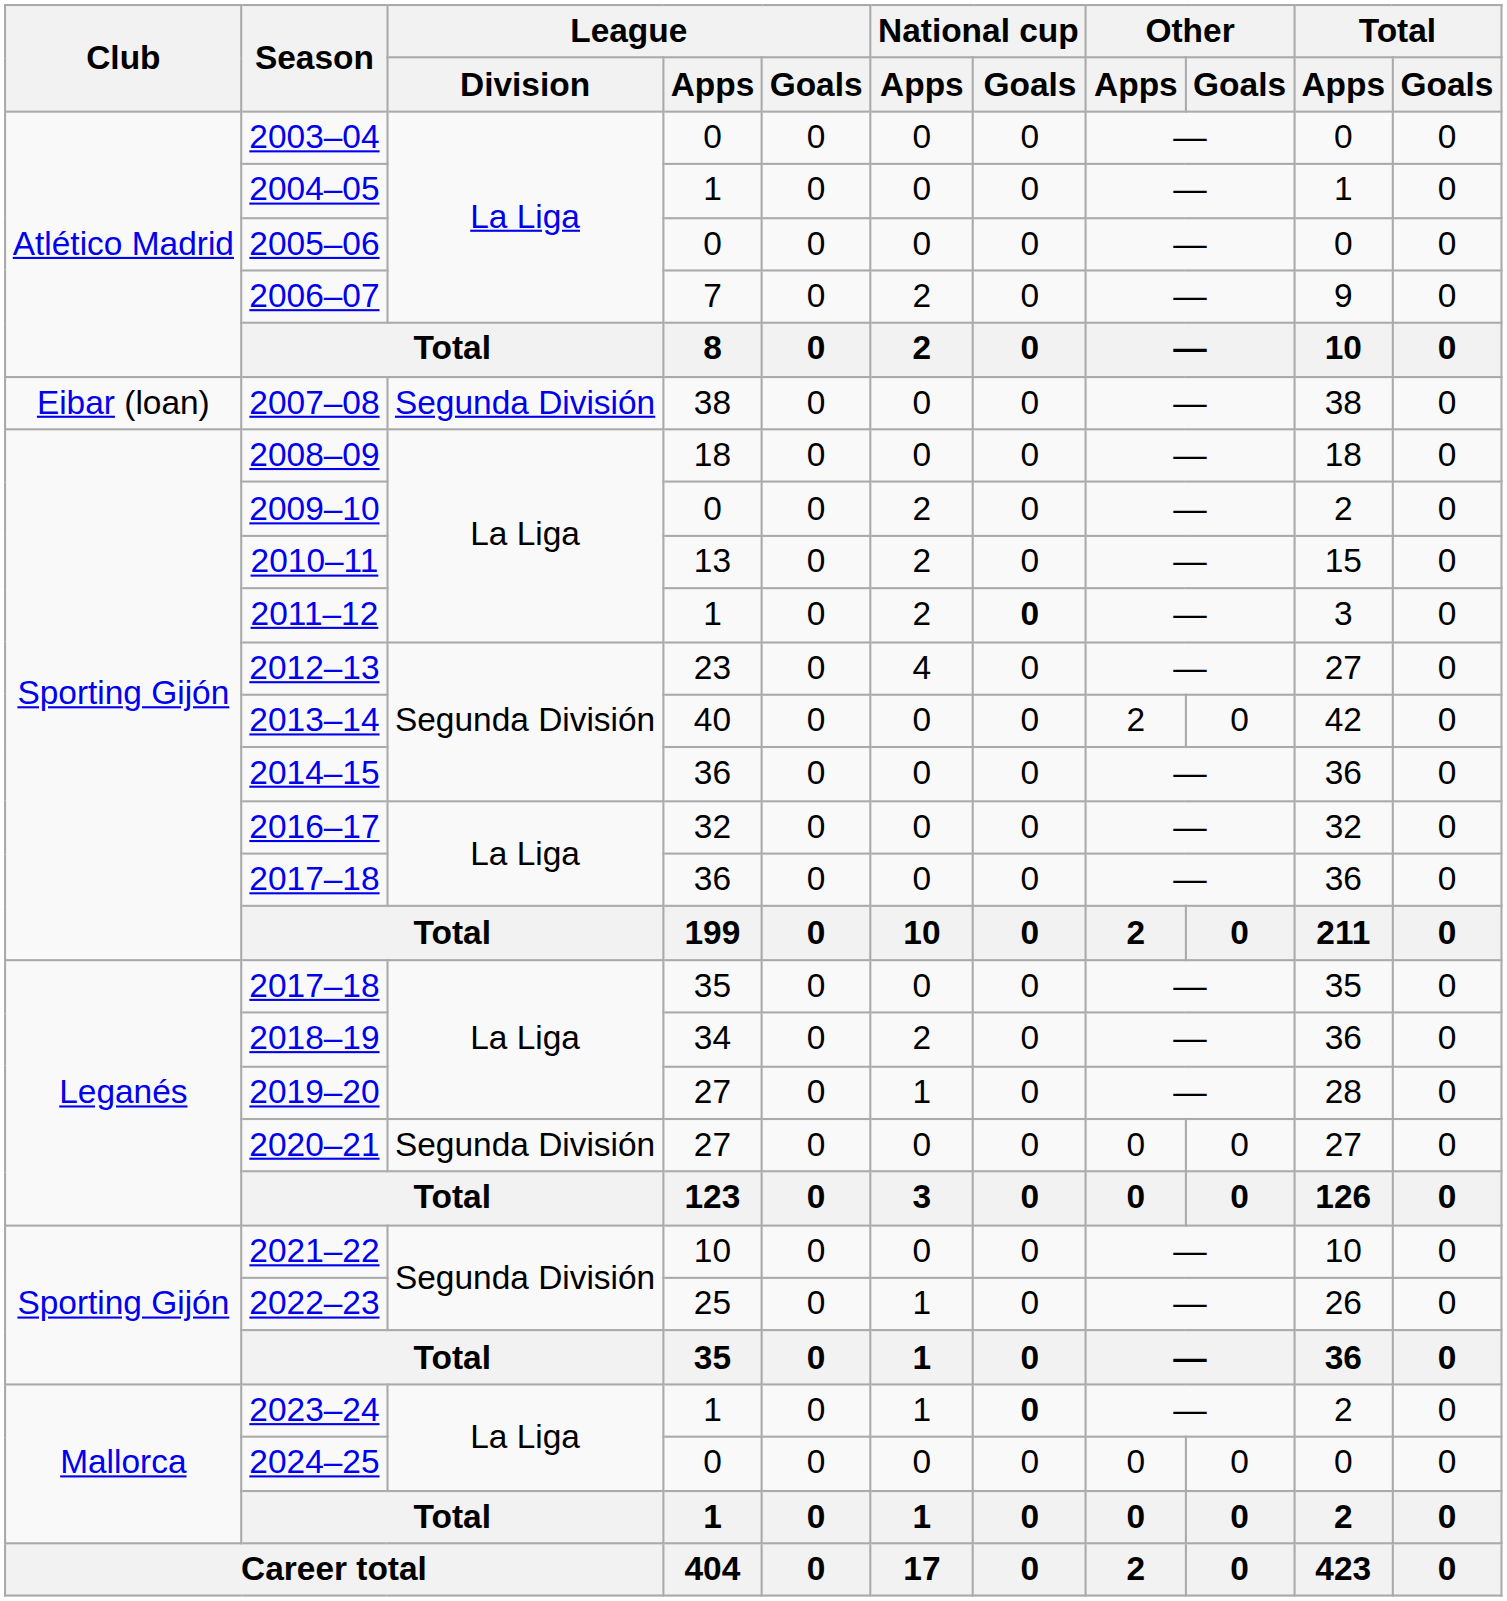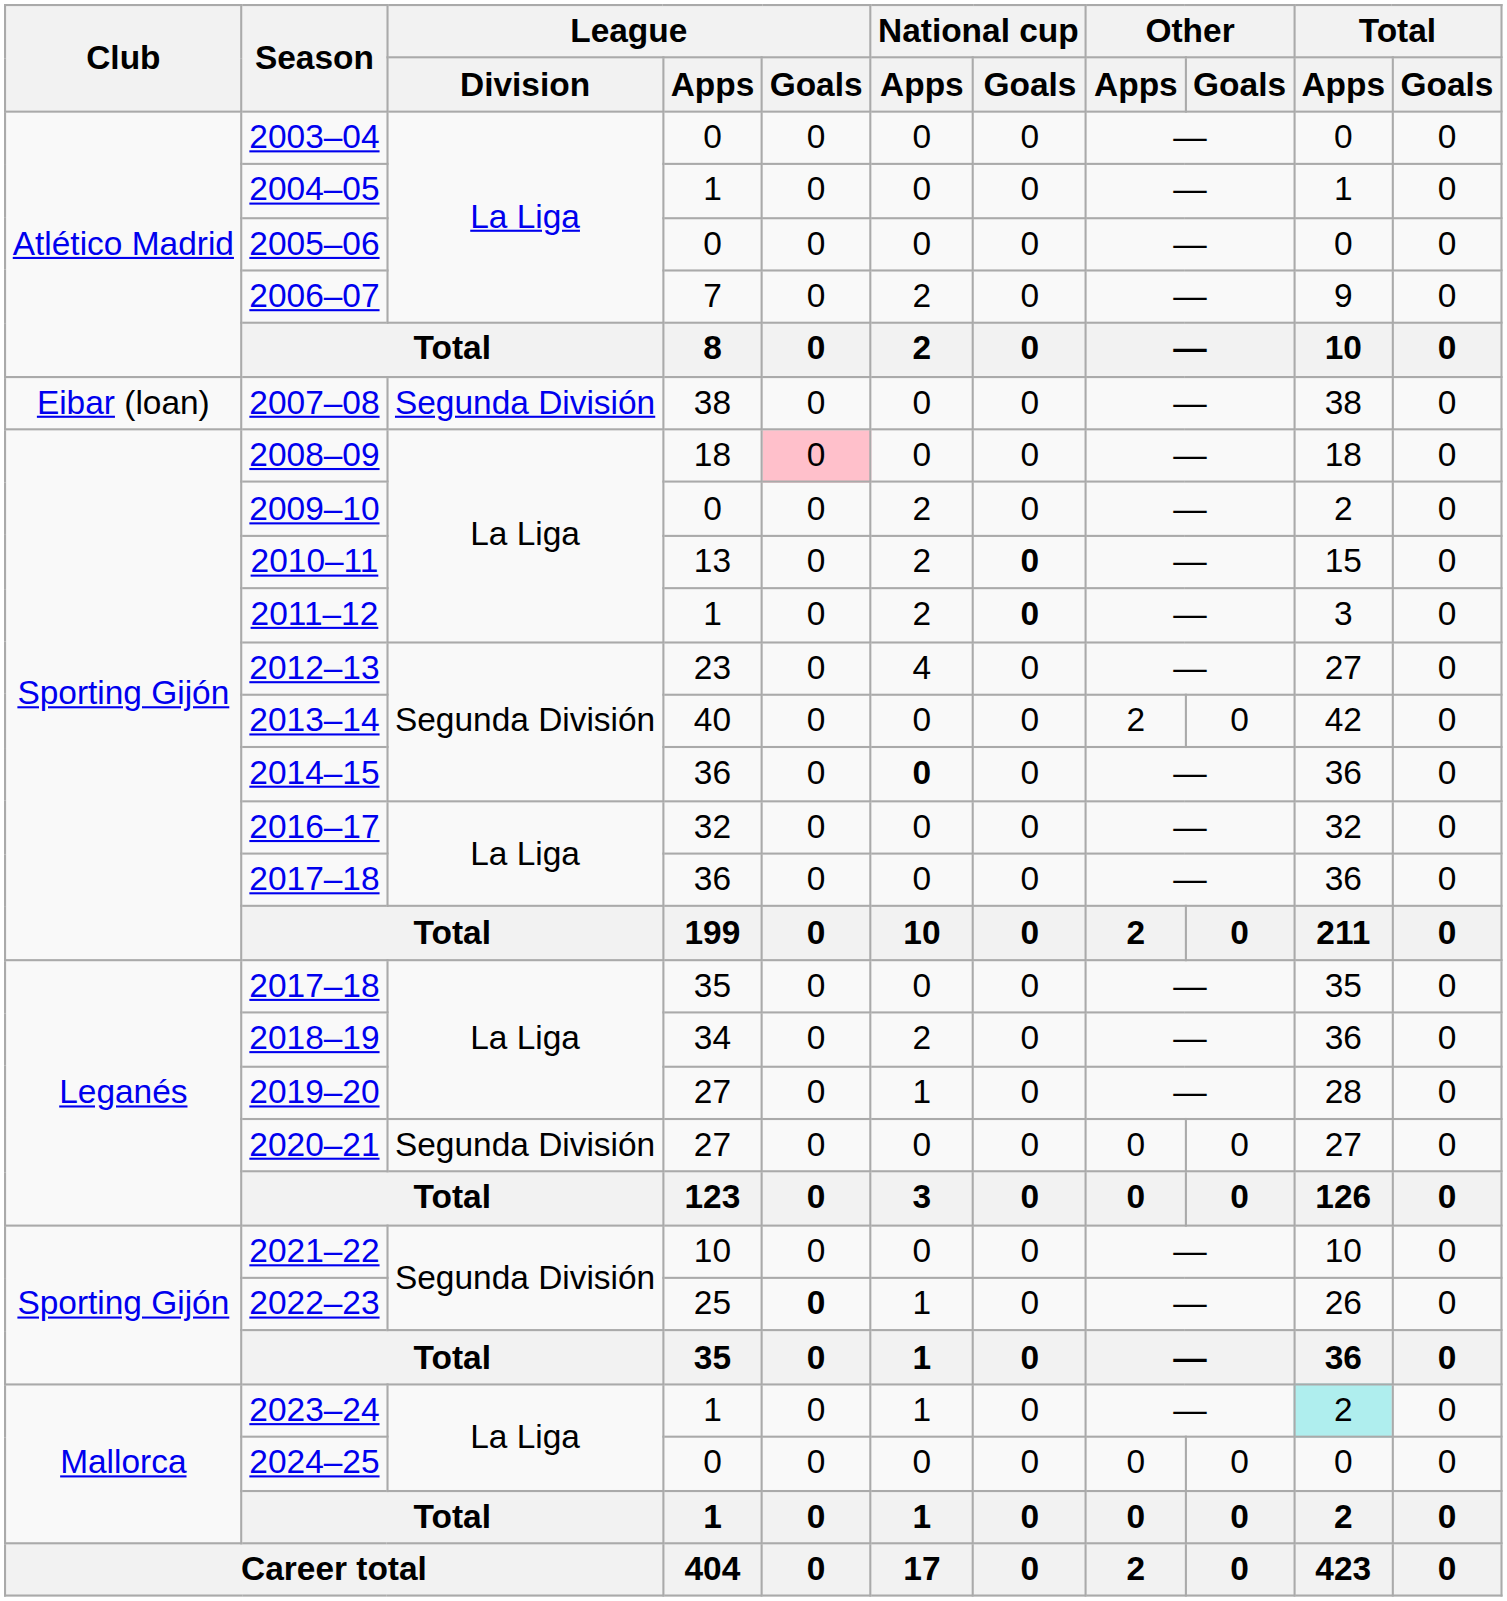2008–09 | League / Goals: no background -> pink background
2010–11 | National cup / Goals: normal -> bold
2014–15 | National cup / Apps: normal -> bold
2022–23 | League / Goals: normal -> bold
2023–24 | National cup / Goals: bold -> normal
2023–24 | Total / Apps: no background -> paleturquoise background
